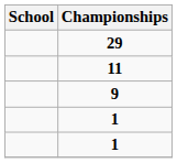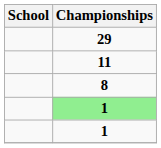row 4 | Championships: 9 -> 8
row 5 | Championships: no background -> lightgreen background
